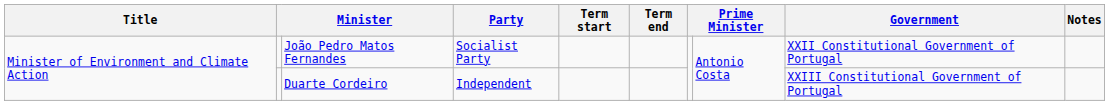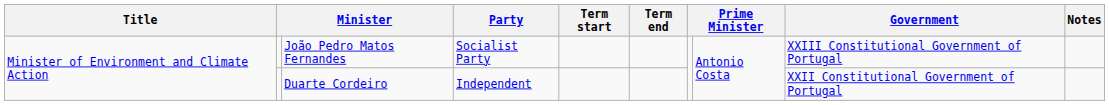João Pedro Matos Fernandes | Government: XXII Constitutional Government of Portugal -> XXIII Constitutional Government of Portugal
Duarte Cordeiro | Government: XXIII Constitutional Government of Portugal -> XXII Constitutional Government of Portugal
